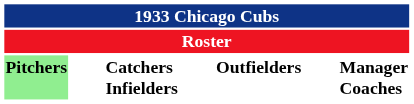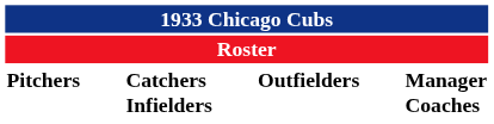Pitchers | column 1: lightgreen background -> no background
